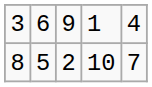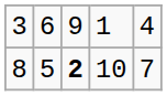8 | column 3: normal -> bold
